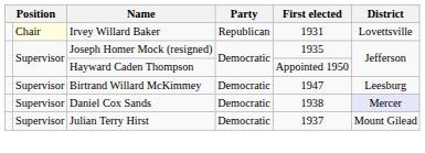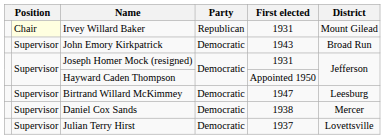Irvey Willard Baker | District: Lovettsville -> Mount Gilead
+ row: Supervisor | John Emory Kirkpatrick | Democratic | 1943 | Broad Run
Joseph Homer Mock (resigned) | First elected: 1935 -> 1931
Daniel Cox Sands | District: lavender background -> no background
Julian Terry Hirst | District: Mount Gilead -> Lovettsville
